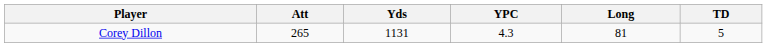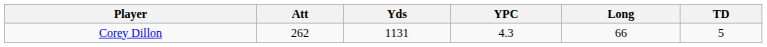Corey Dillon | Att: 265 -> 262
Corey Dillon | Long: 81 -> 66
